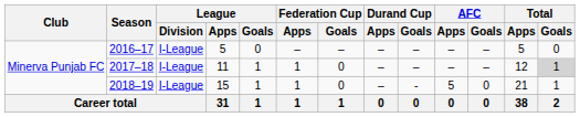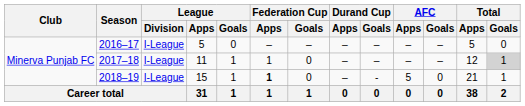2018–19 | Federation Cup / Apps: normal -> bold
